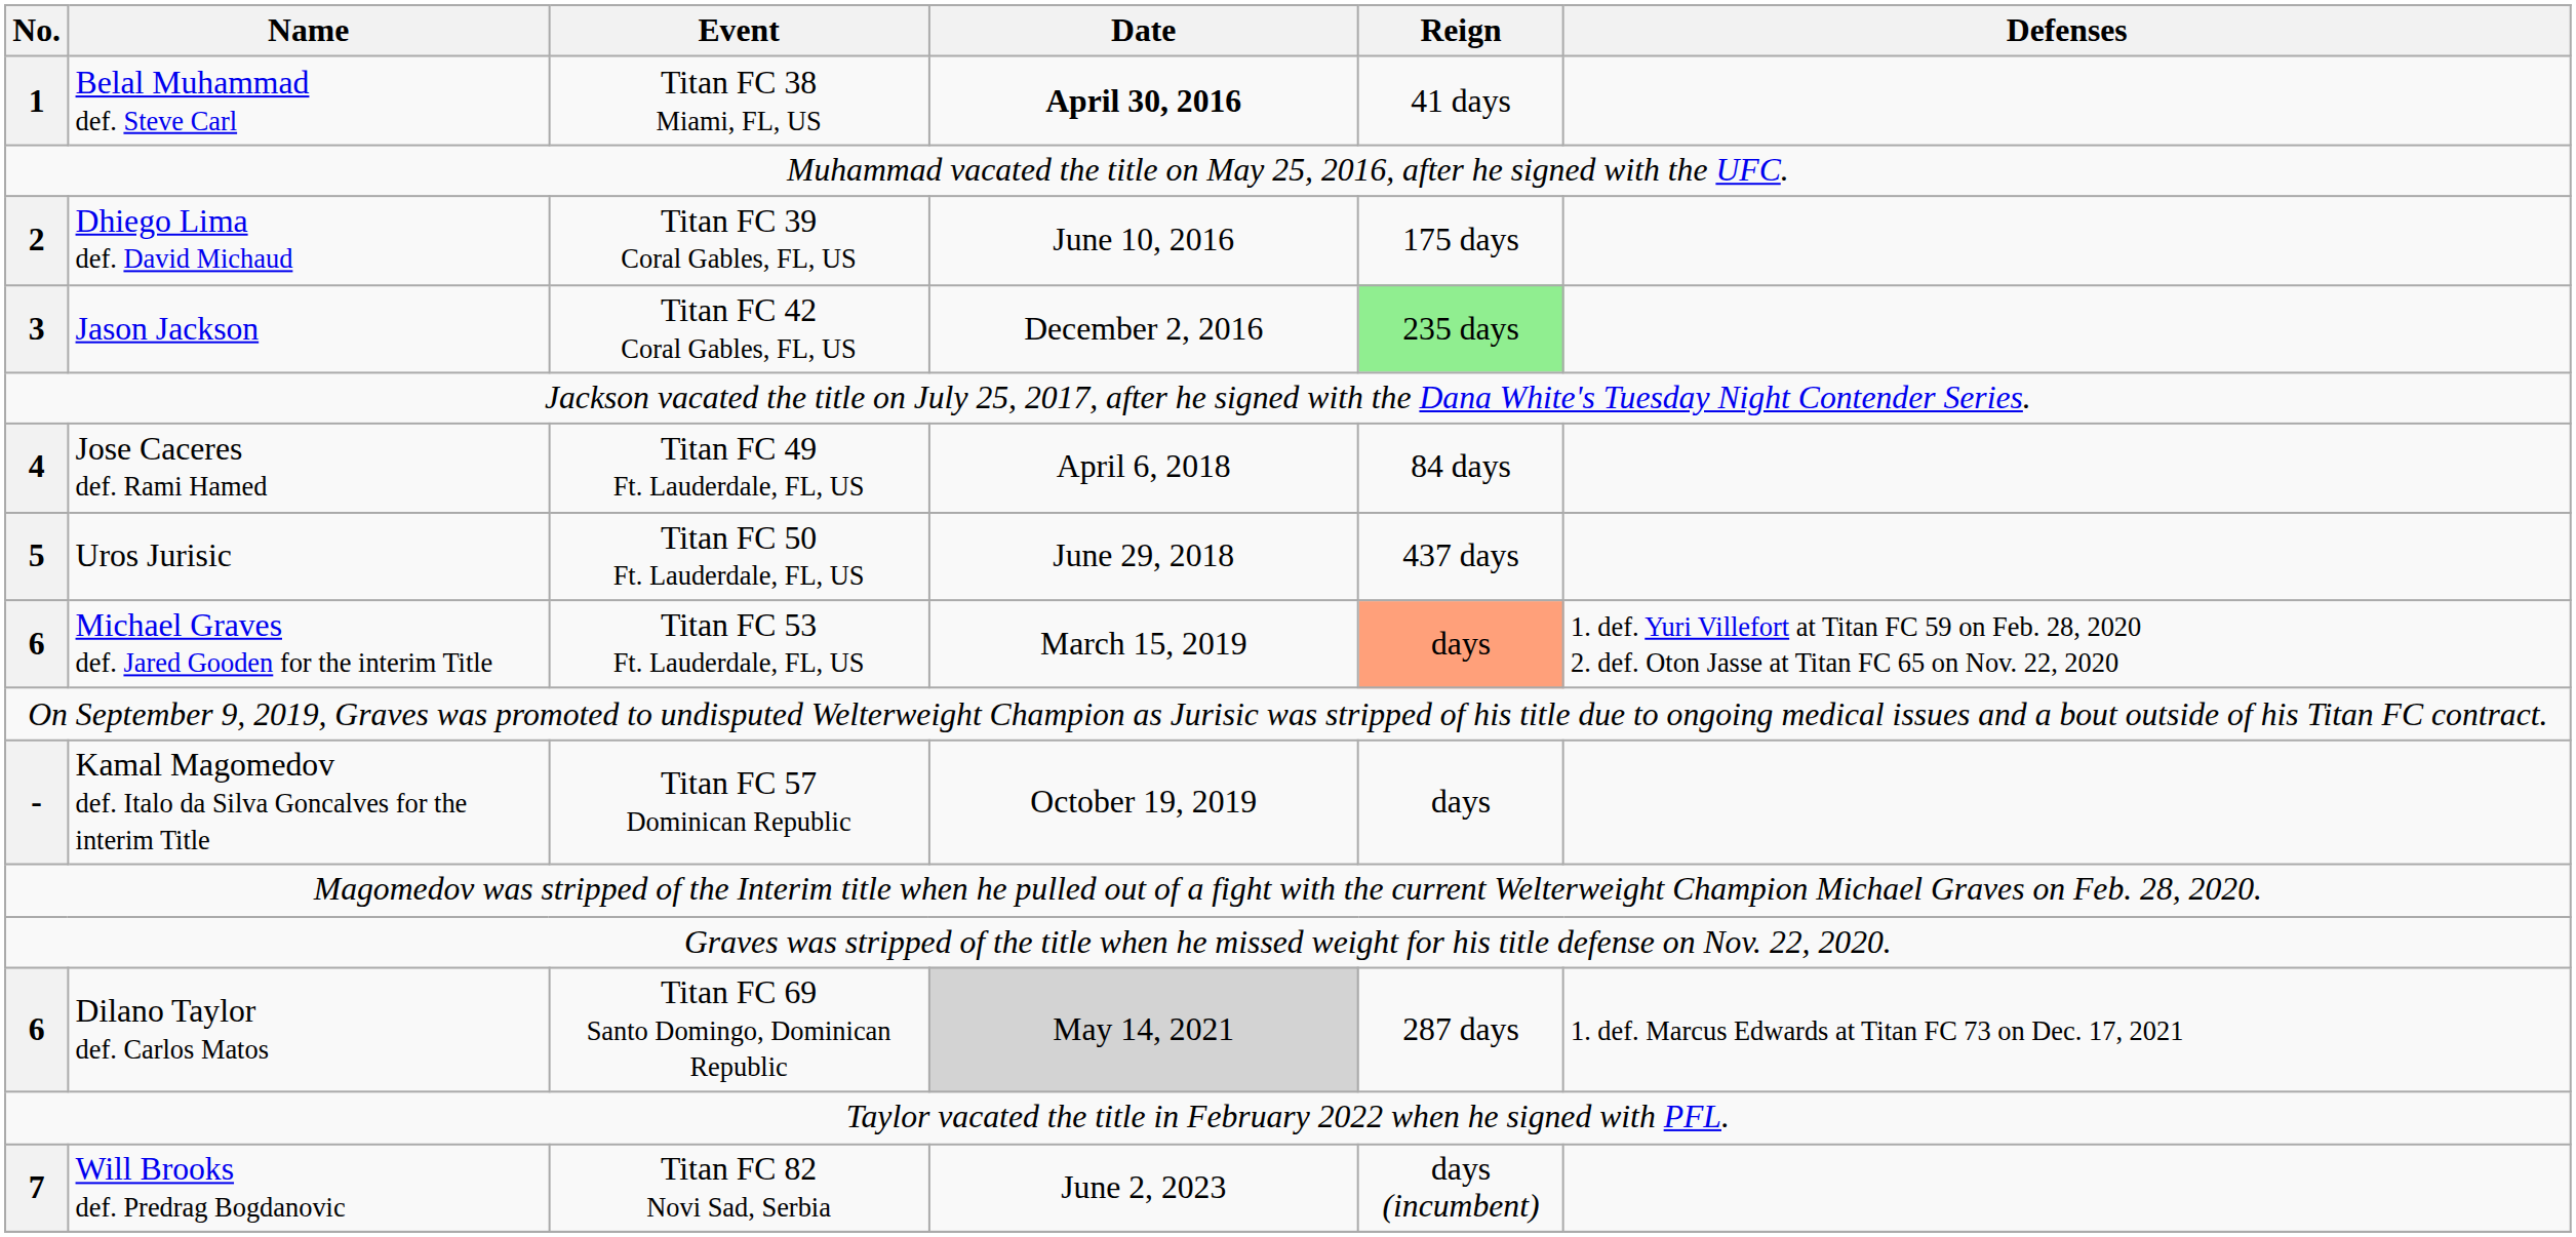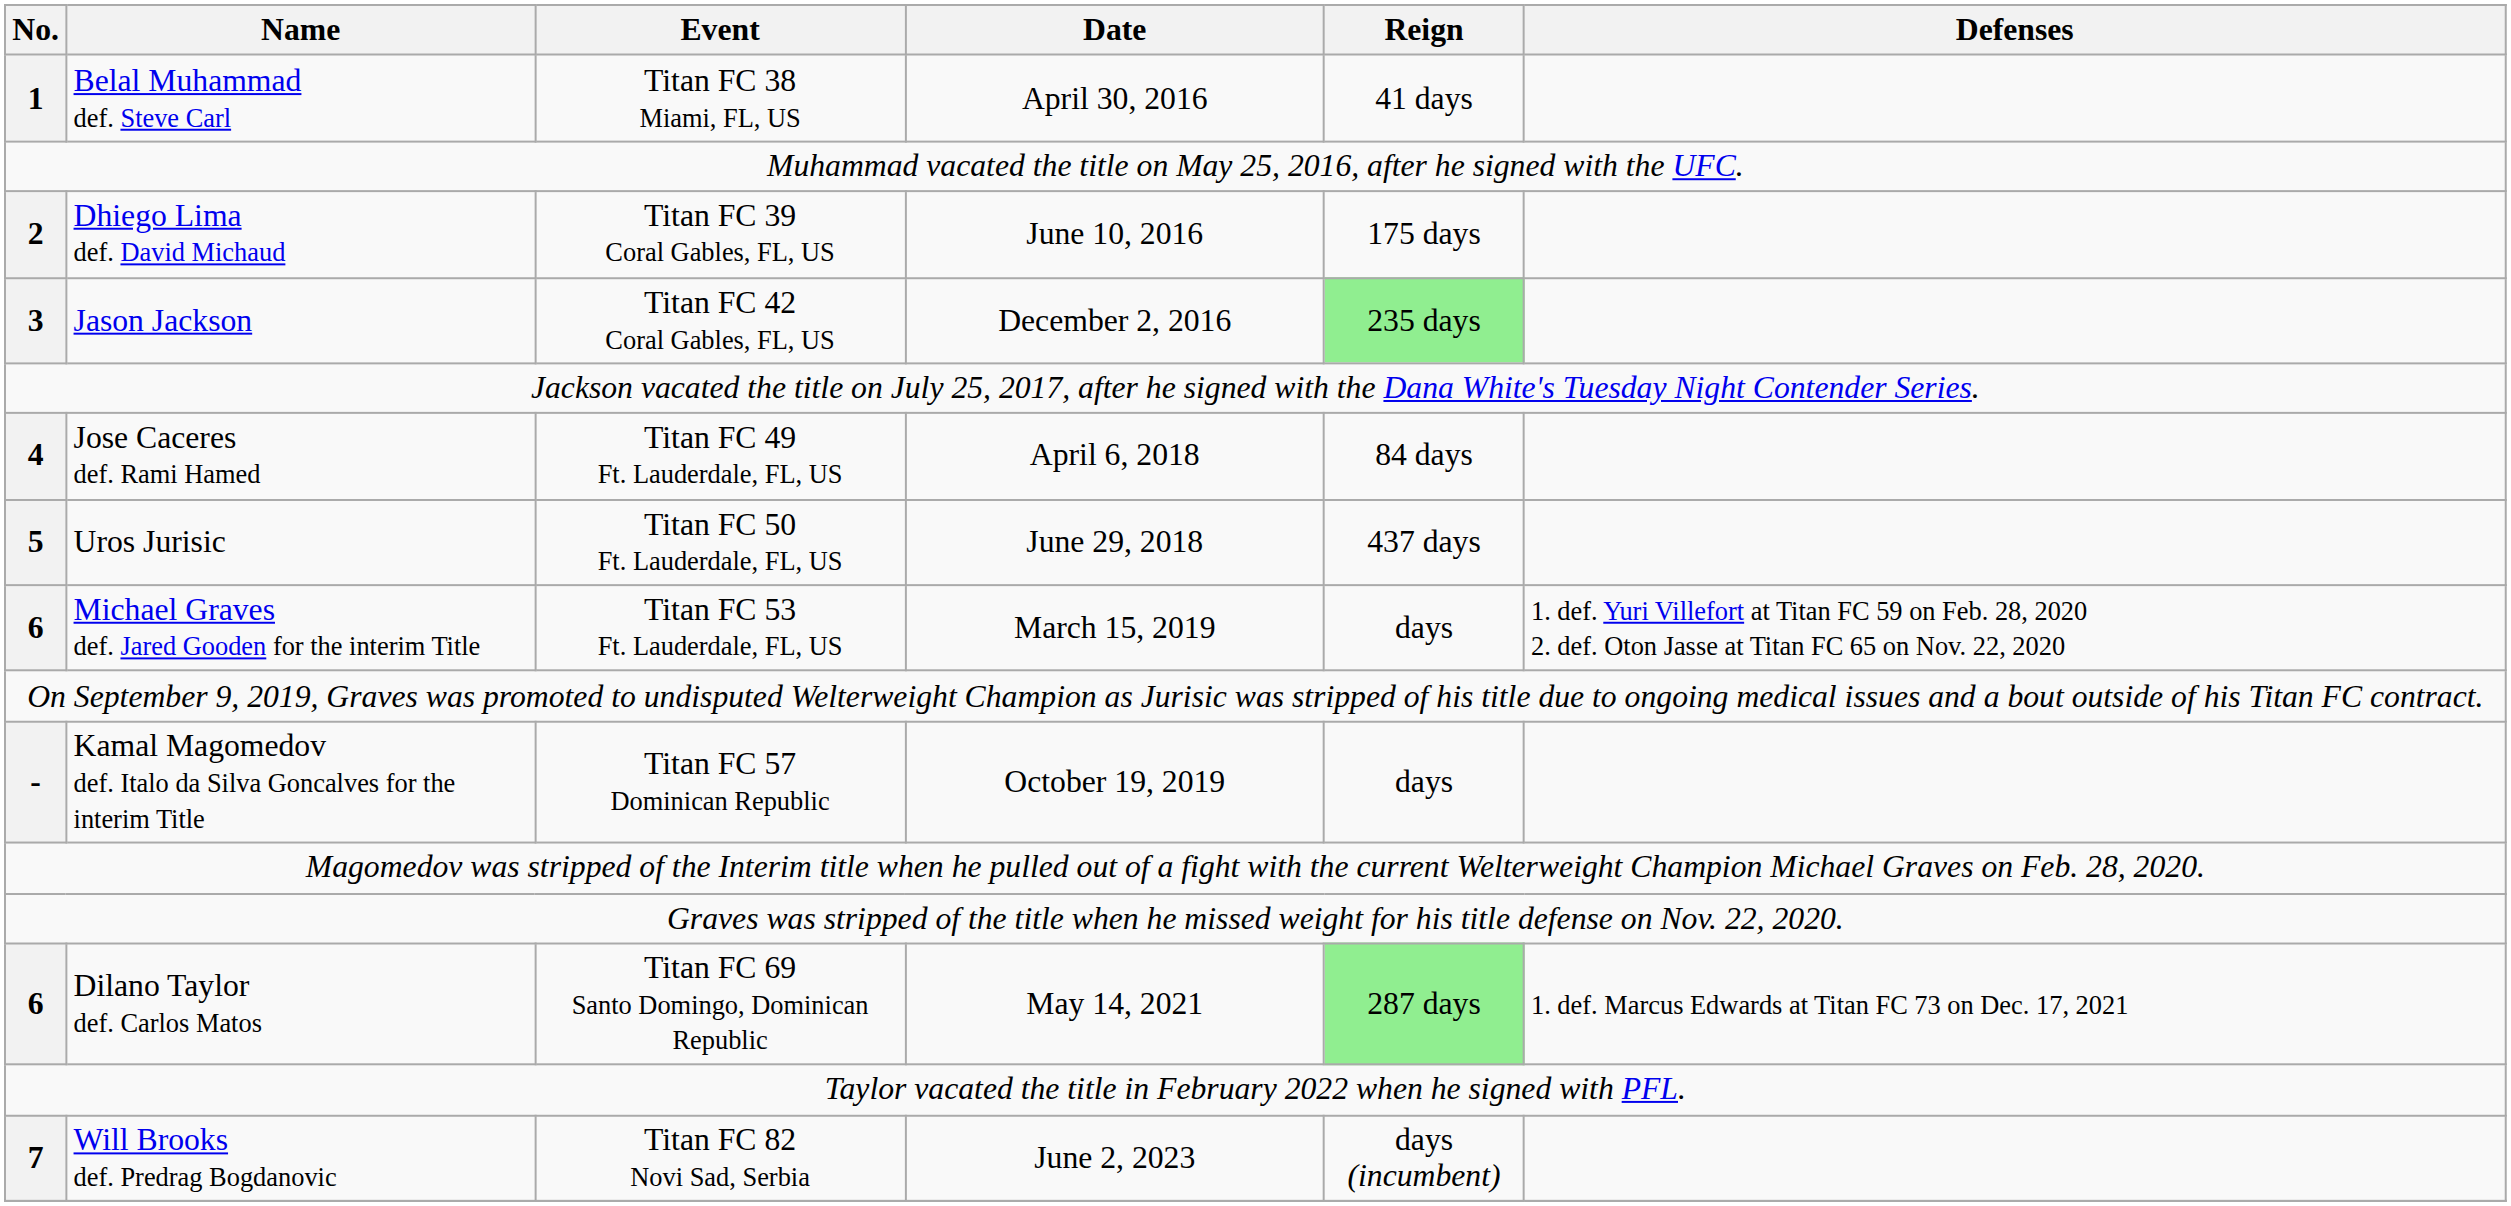Belal Muhammad def. Steve Carl | Date: bold -> normal
Michael Graves def. Jared Gooden for the interim Title | Reign: lightsalmon background -> no background
Dilano Taylor def. Carlos Matos | Date: lightgrey background -> no background
Dilano Taylor def. Carlos Matos | Reign: no background -> lightgreen background
